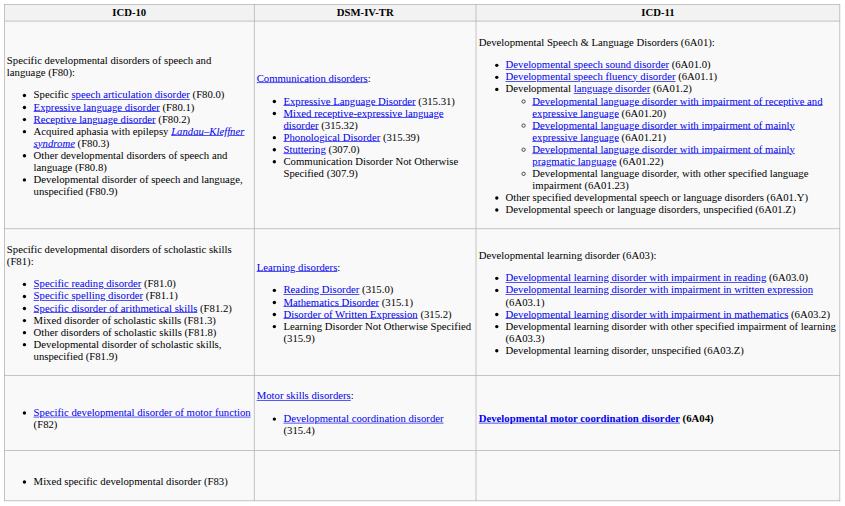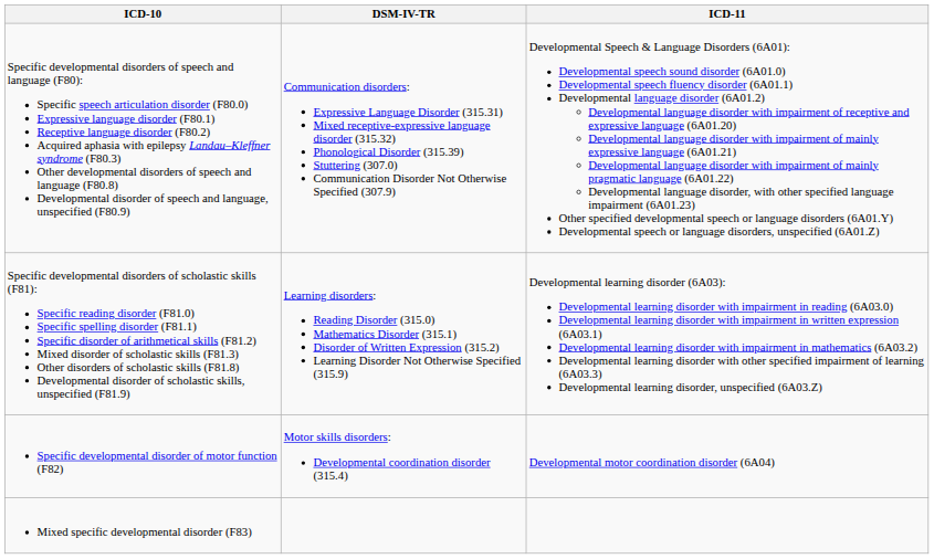Specific developmental disorder of motor function (F82) | ICD-11: bold -> normal
